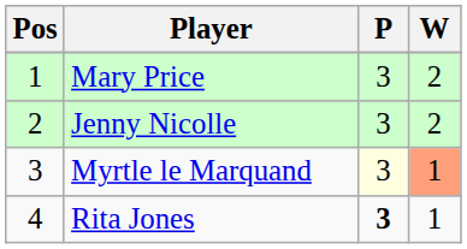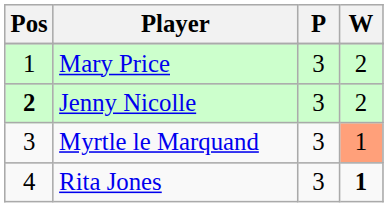Jenny Nicolle | Pos: normal -> bold
Myrtle le Marquand | P: lightyellow background -> no background
Rita Jones | P: bold -> normal
Rita Jones | W: normal -> bold
